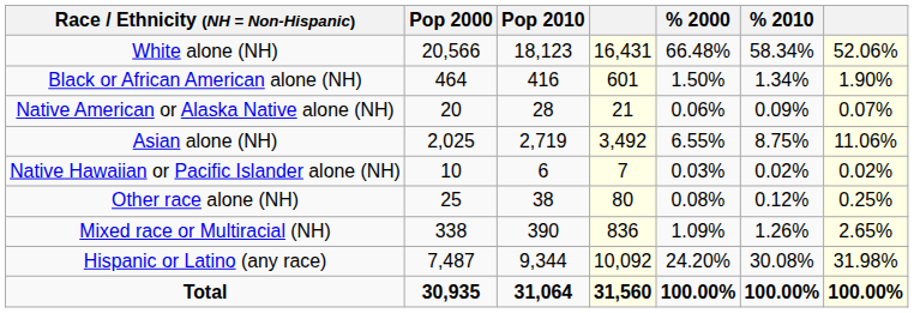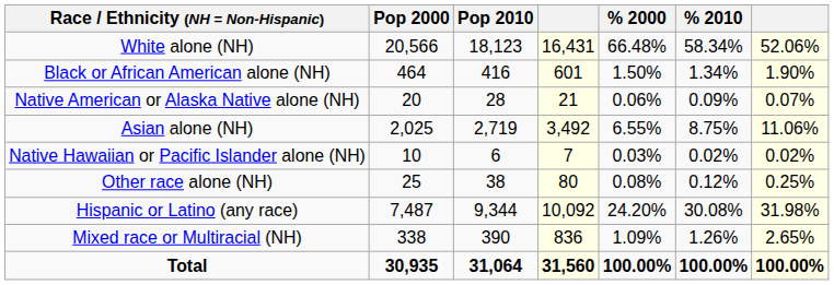rows swapped: Mixed race or Multiracial (NH) <-> Hispanic or Latino (any race)
